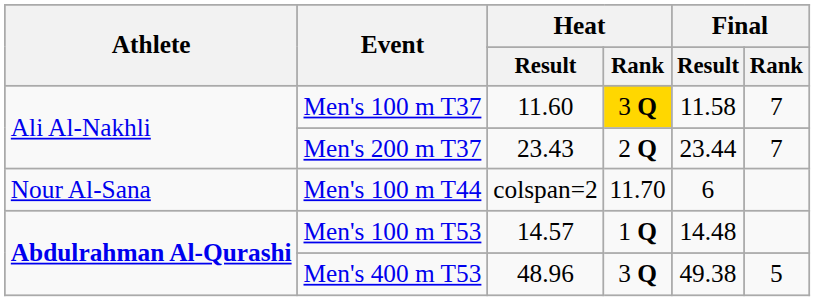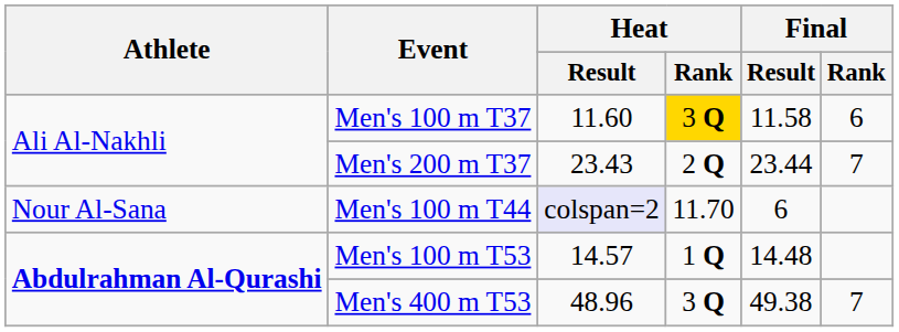Men's 100 m T37 | Final / Rank: 7 -> 6
Men's 100 m T44 | Heat / Result: no background -> lavender background
Men's 400 m T53 | Final / Rank: 5 -> 7
